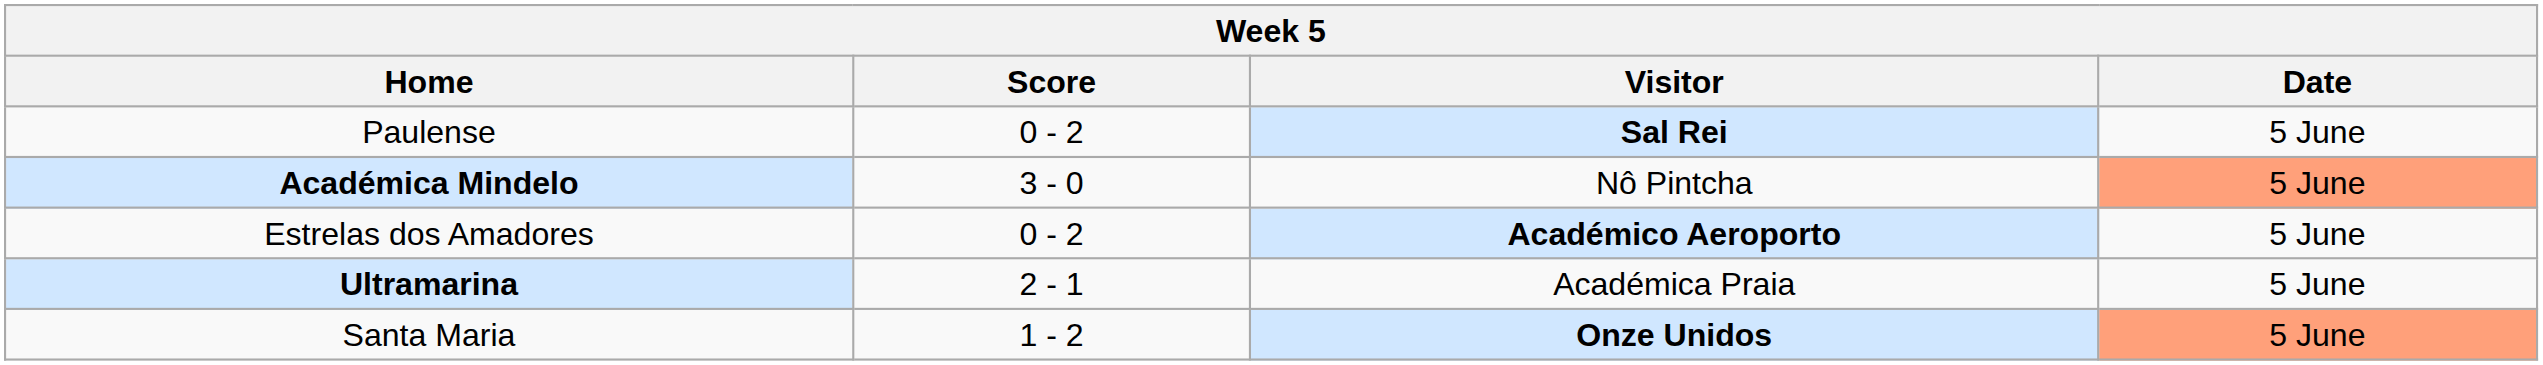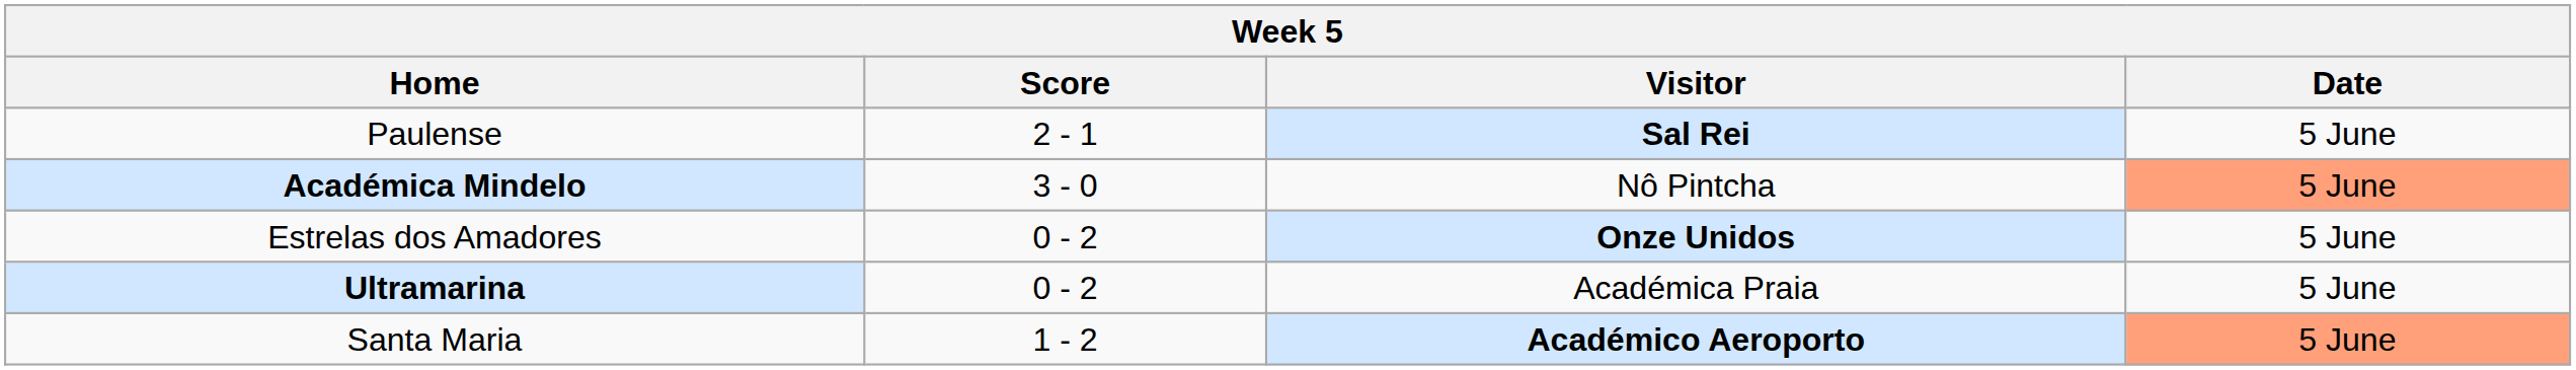Paulense | Score: 0 - 2 -> 2 - 1
Estrelas dos Amadores | Visitor: Académico Aeroporto -> Onze Unidos
Ultramarina | Score: 2 - 1 -> 0 - 2
Santa Maria | Visitor: Onze Unidos -> Académico Aeroporto
